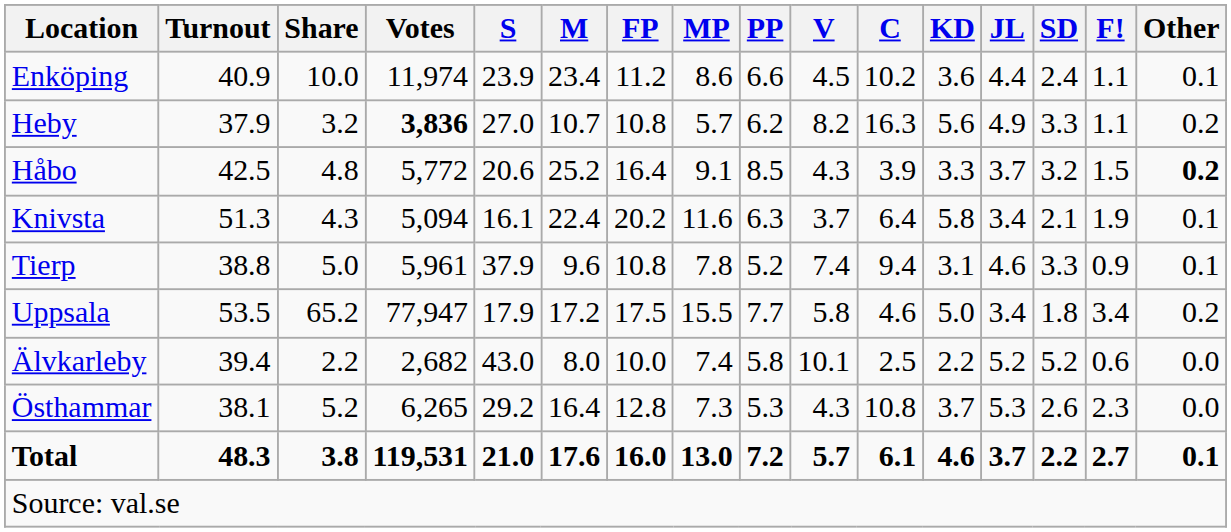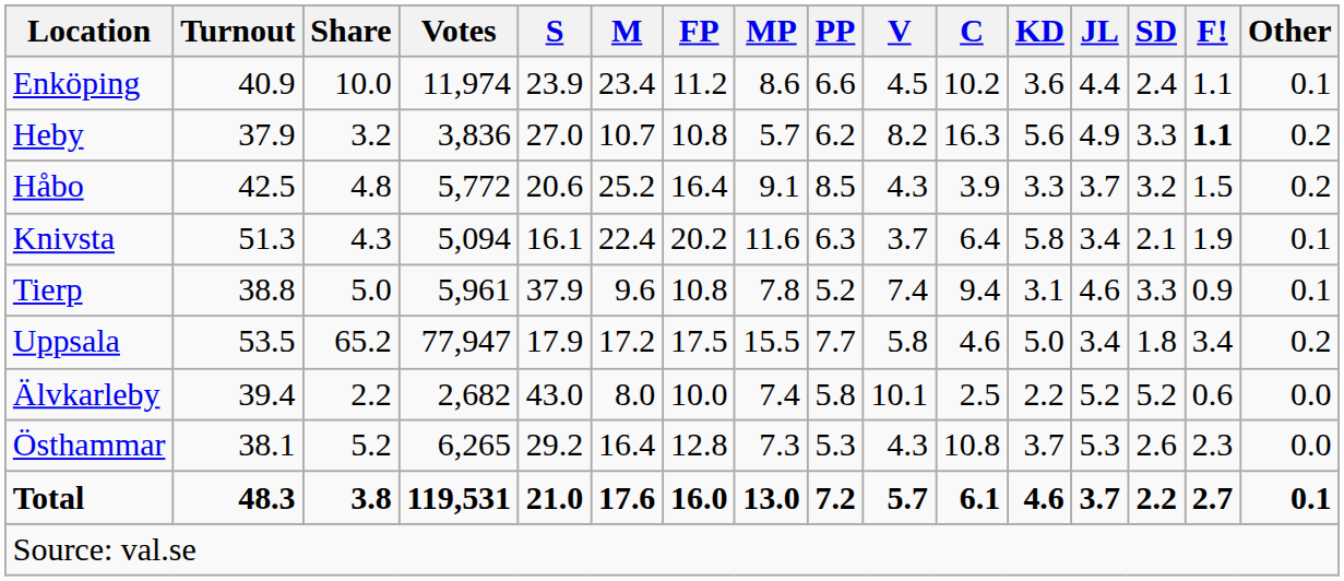Heby | Votes: bold -> normal
Heby | F!: normal -> bold
Håbo | Other: bold -> normal
